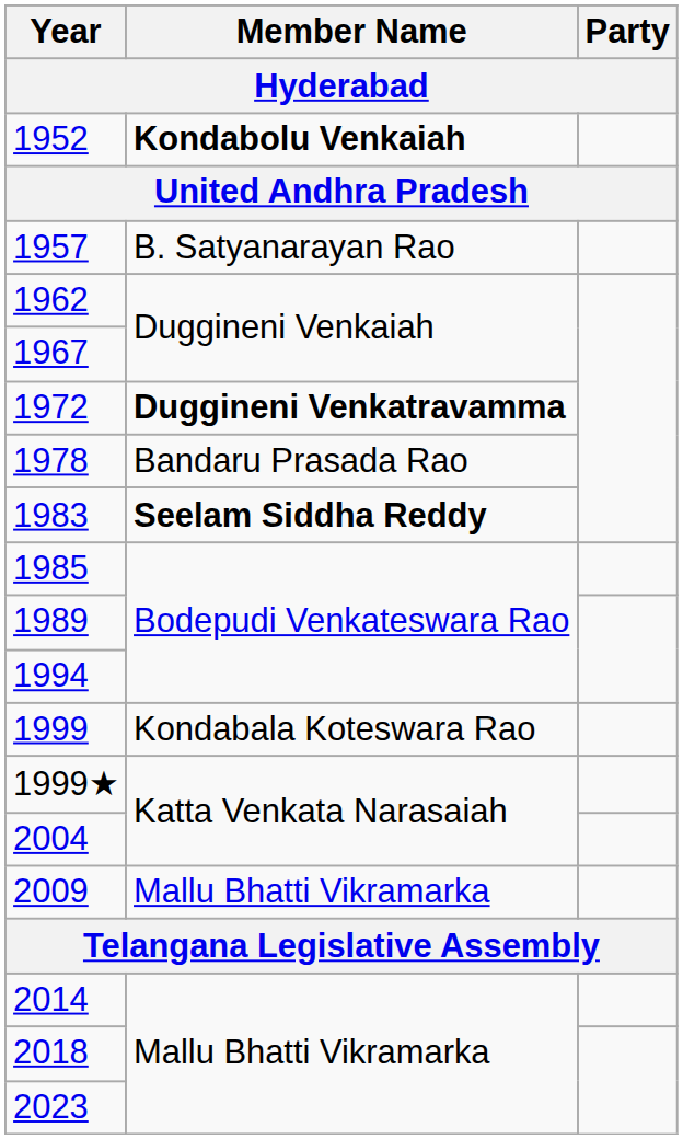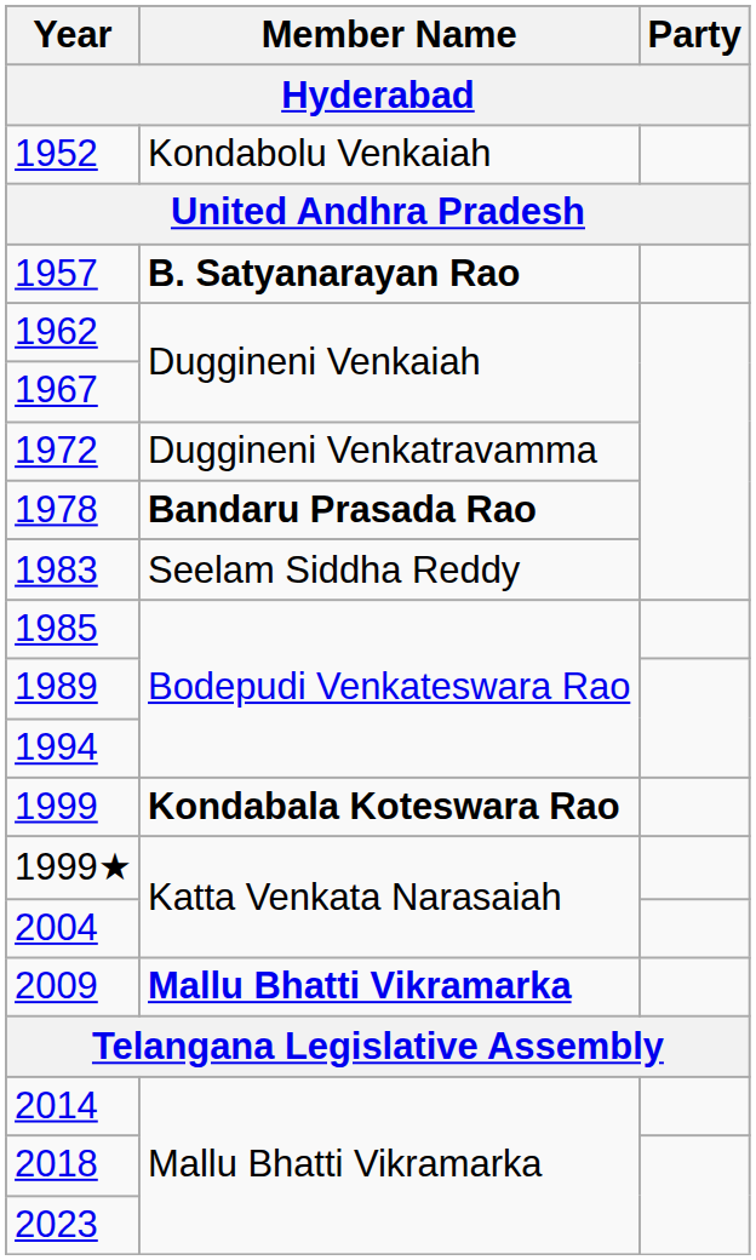1952 | Member Name: bold -> normal
1957 | Member Name: normal -> bold
1972 | Member Name: bold -> normal
1978 | Member Name: normal -> bold
1983 | Member Name: bold -> normal
1999 | Member Name: normal -> bold
2009 | Member Name: normal -> bold
